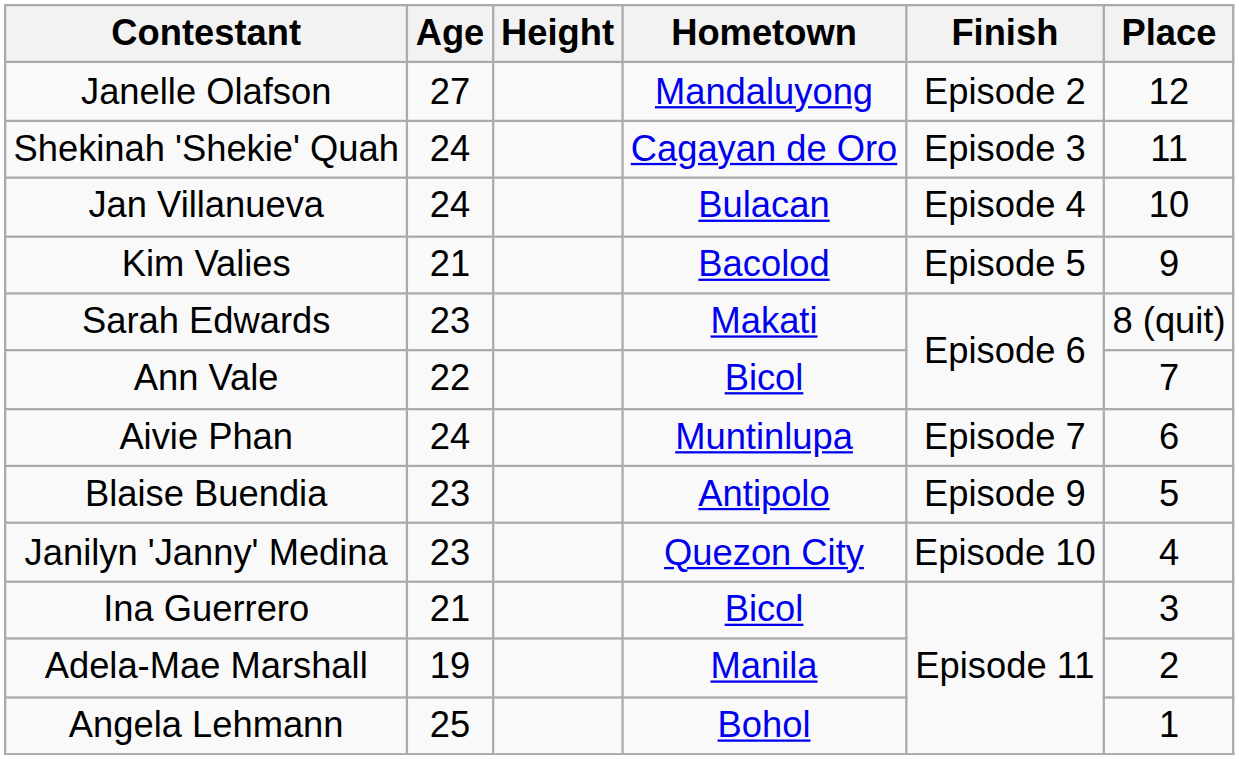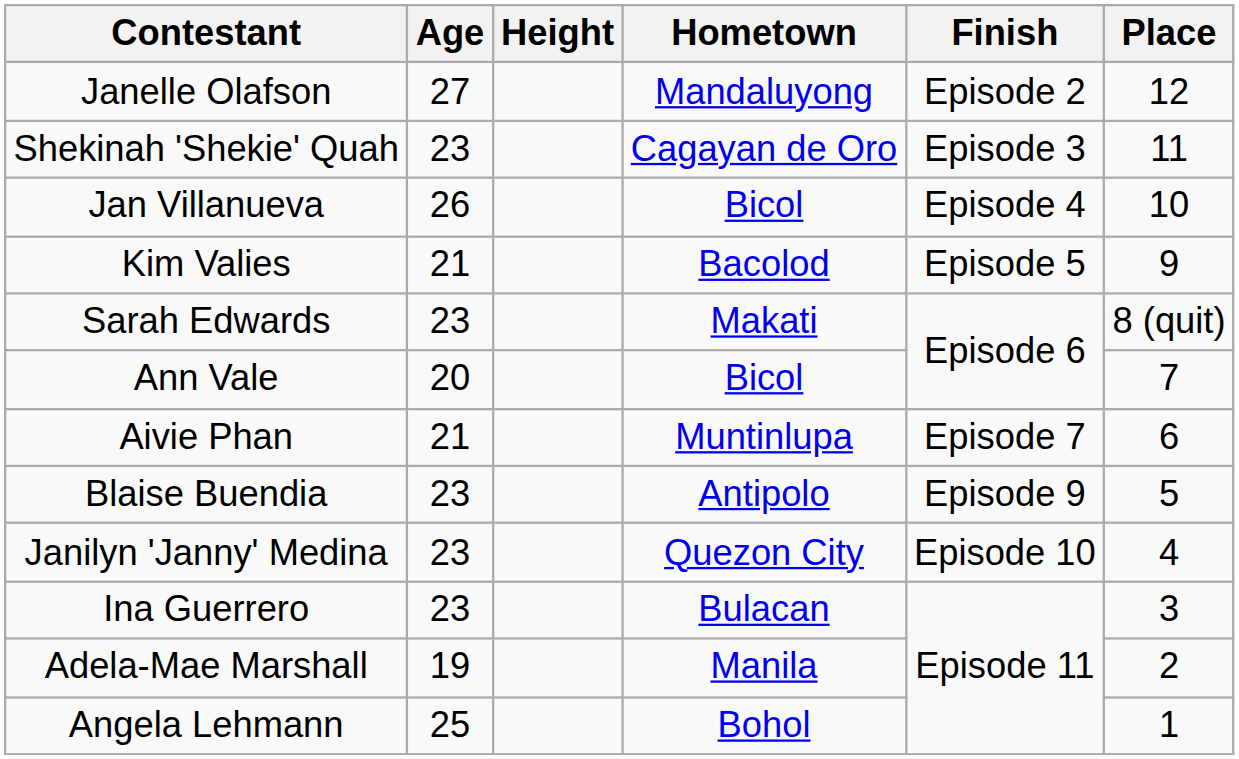Shekinah 'Shekie' Quah | Age: 24 -> 23
Jan Villanueva | Age: 24 -> 26
Jan Villanueva | Hometown: Bulacan -> Bicol
Ann Vale | Age: 22 -> 20
Aivie Phan | Age: 24 -> 21
Ina Guerrero | Age: 21 -> 23
Ina Guerrero | Hometown: Bicol -> Bulacan
